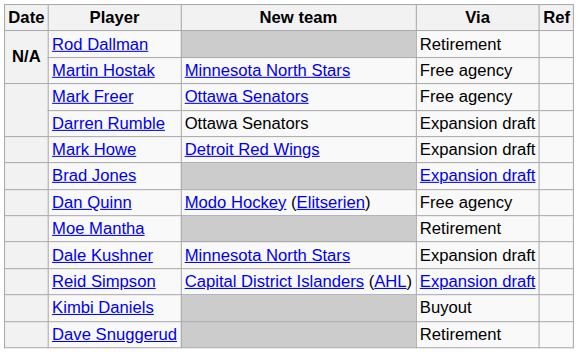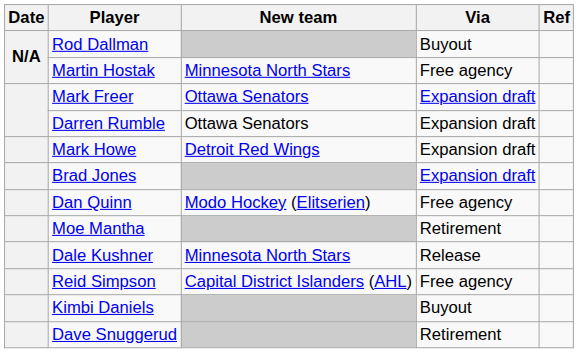Rod Dallman | Via: Retirement -> Buyout
Mark Freer | Via: Free agency -> Expansion draft
Dale Kushner | Via: Expansion draft -> Release
Reid Simpson | Via: Expansion draft -> Free agency
